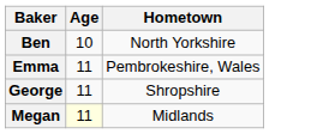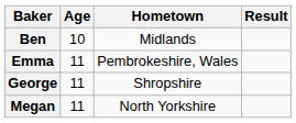+ column: Result
Ben | Hometown: North Yorkshire -> Midlands
Megan | Age: lightyellow background -> no background
Megan | Hometown: Midlands -> North Yorkshire
